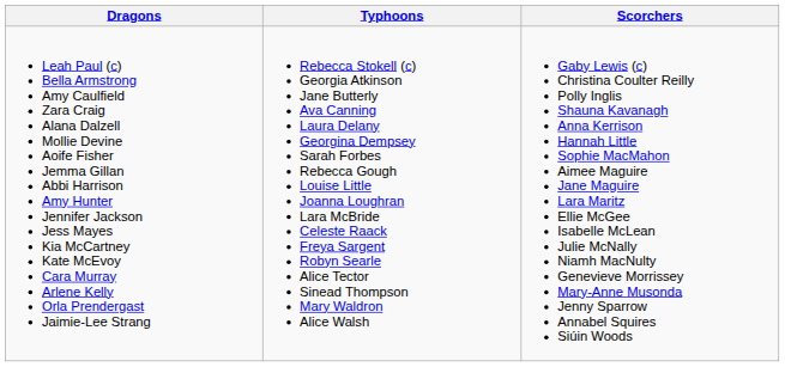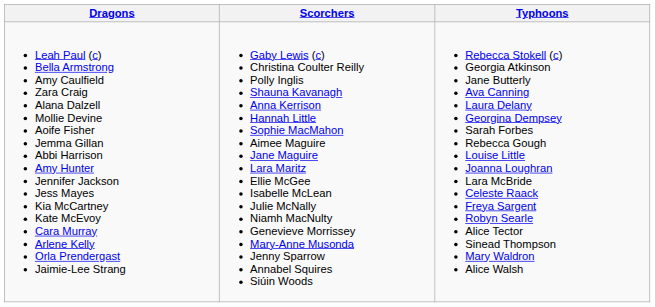columns swapped: Scorchers <-> Typhoons
